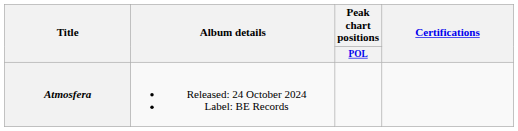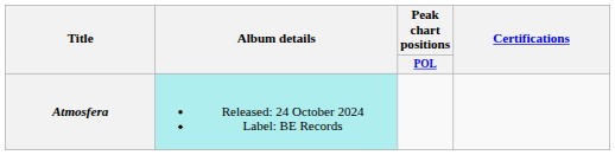Atmosfera | Album details: no background -> paleturquoise background
